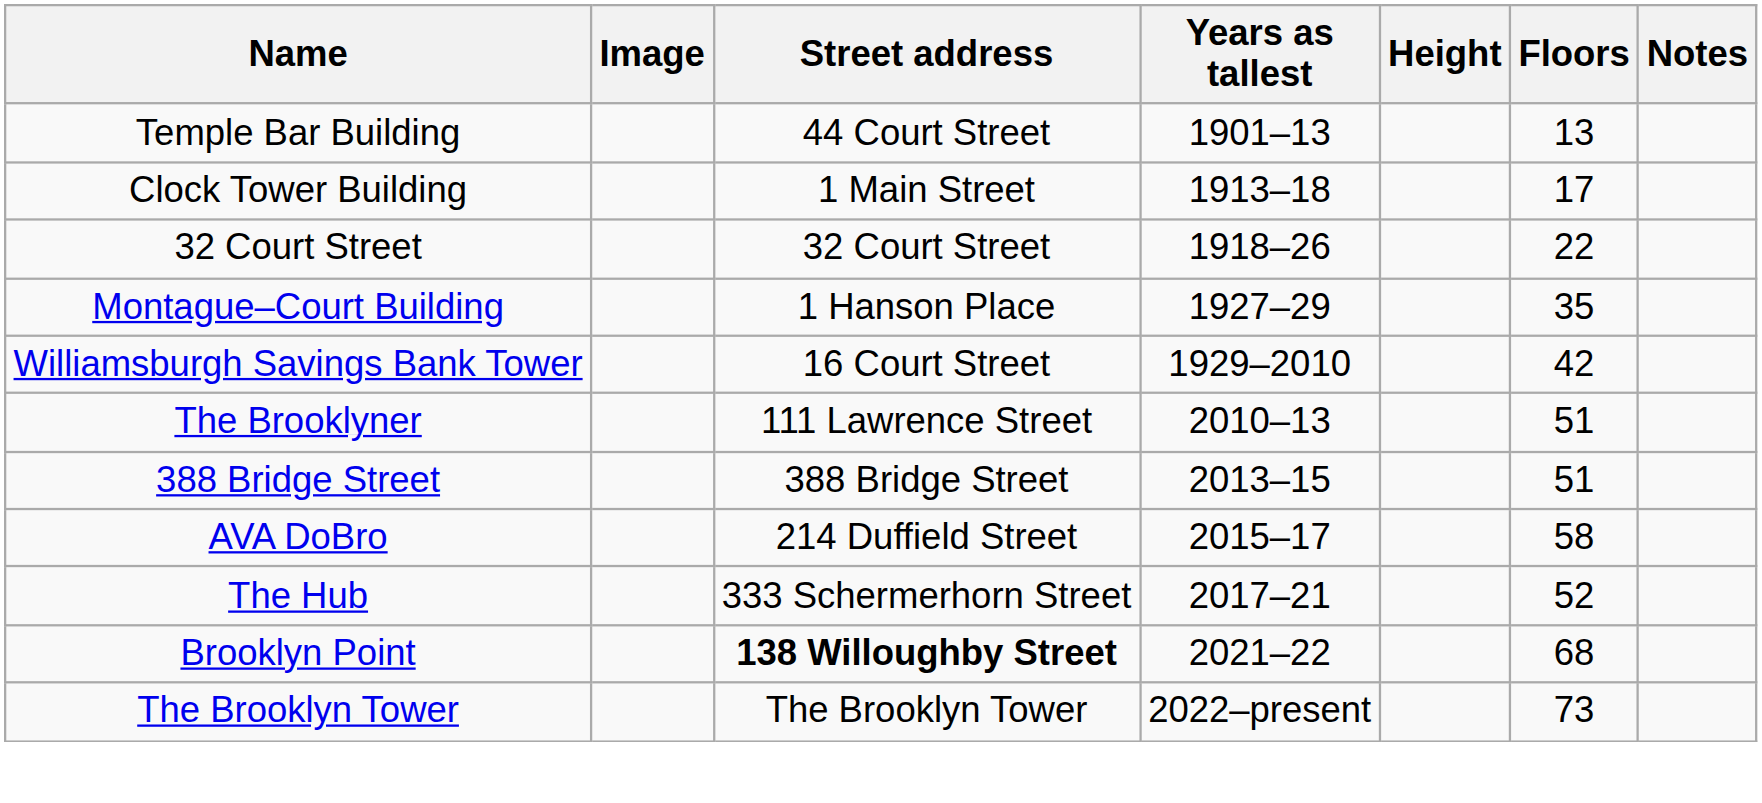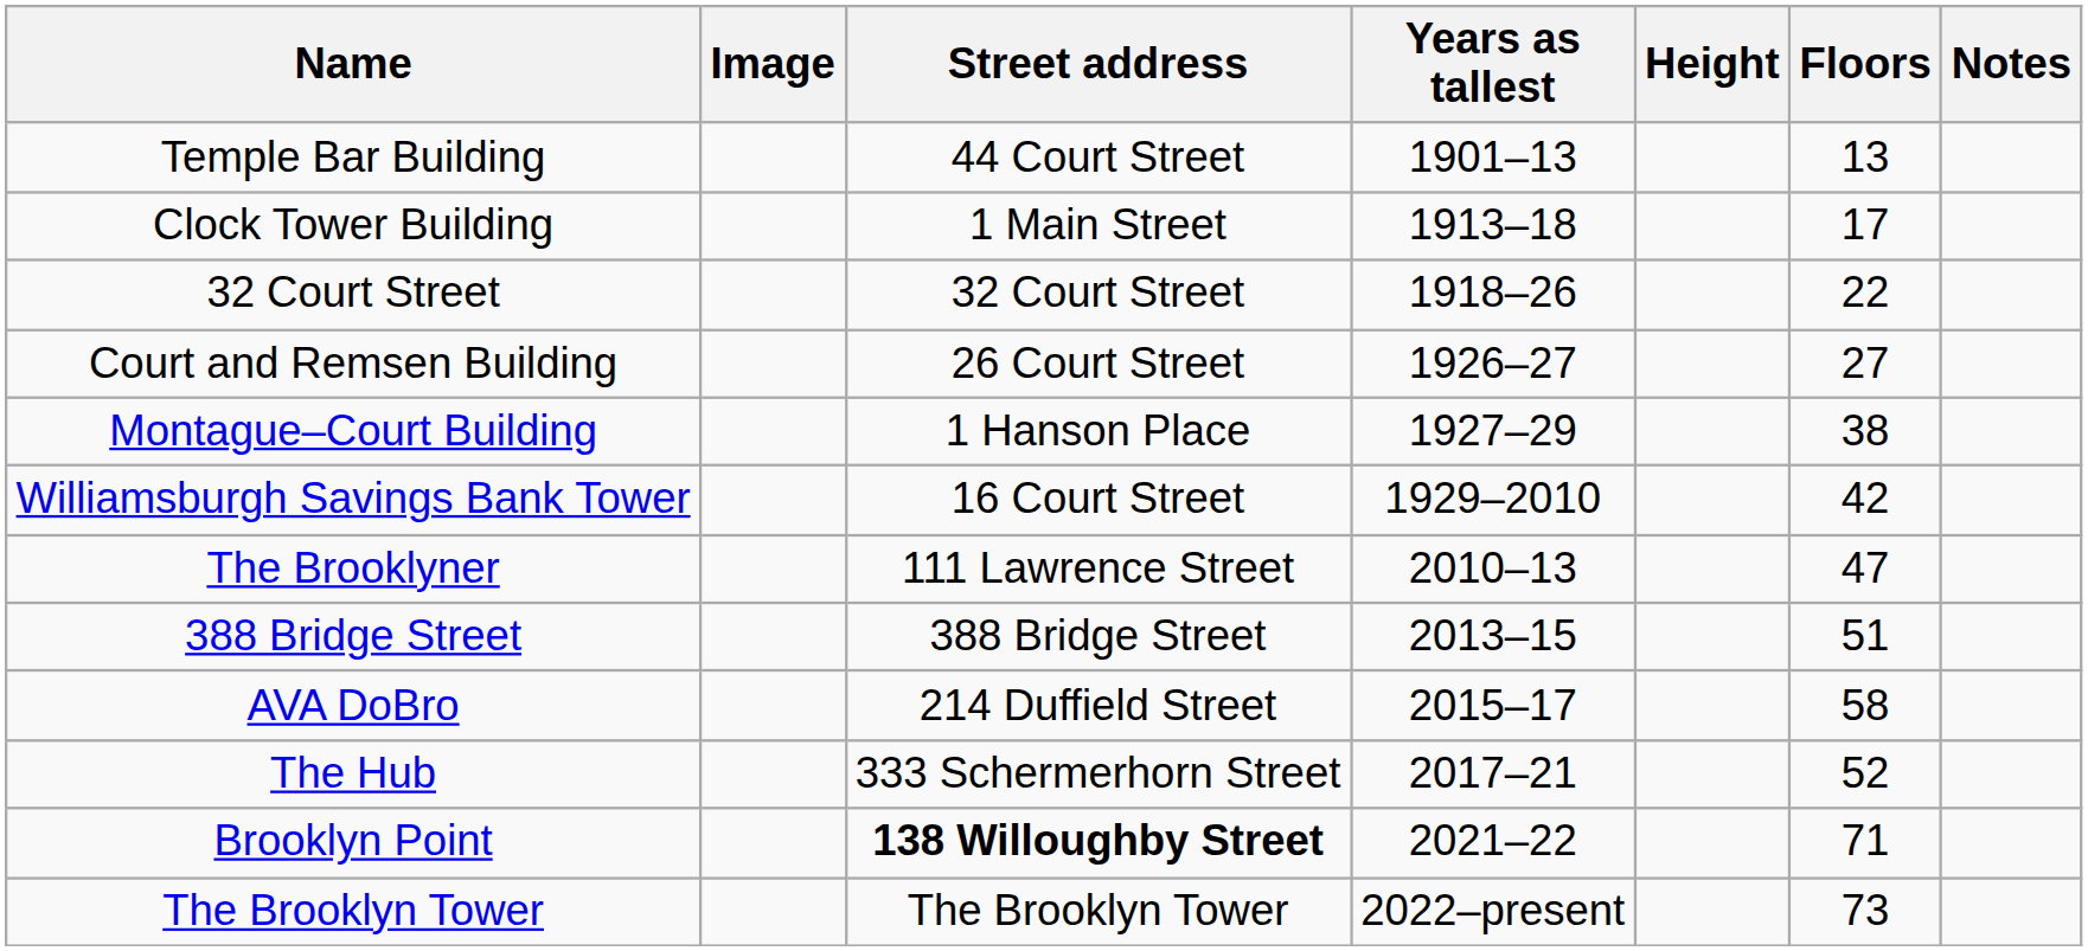+ row: Court and Remsen Building | 26 Court Street | 1926–27 | 27
Montague–Court Building | Floors: 35 -> 38
The Brooklyner | Floors: 51 -> 47
Brooklyn Point | Floors: 68 -> 71
